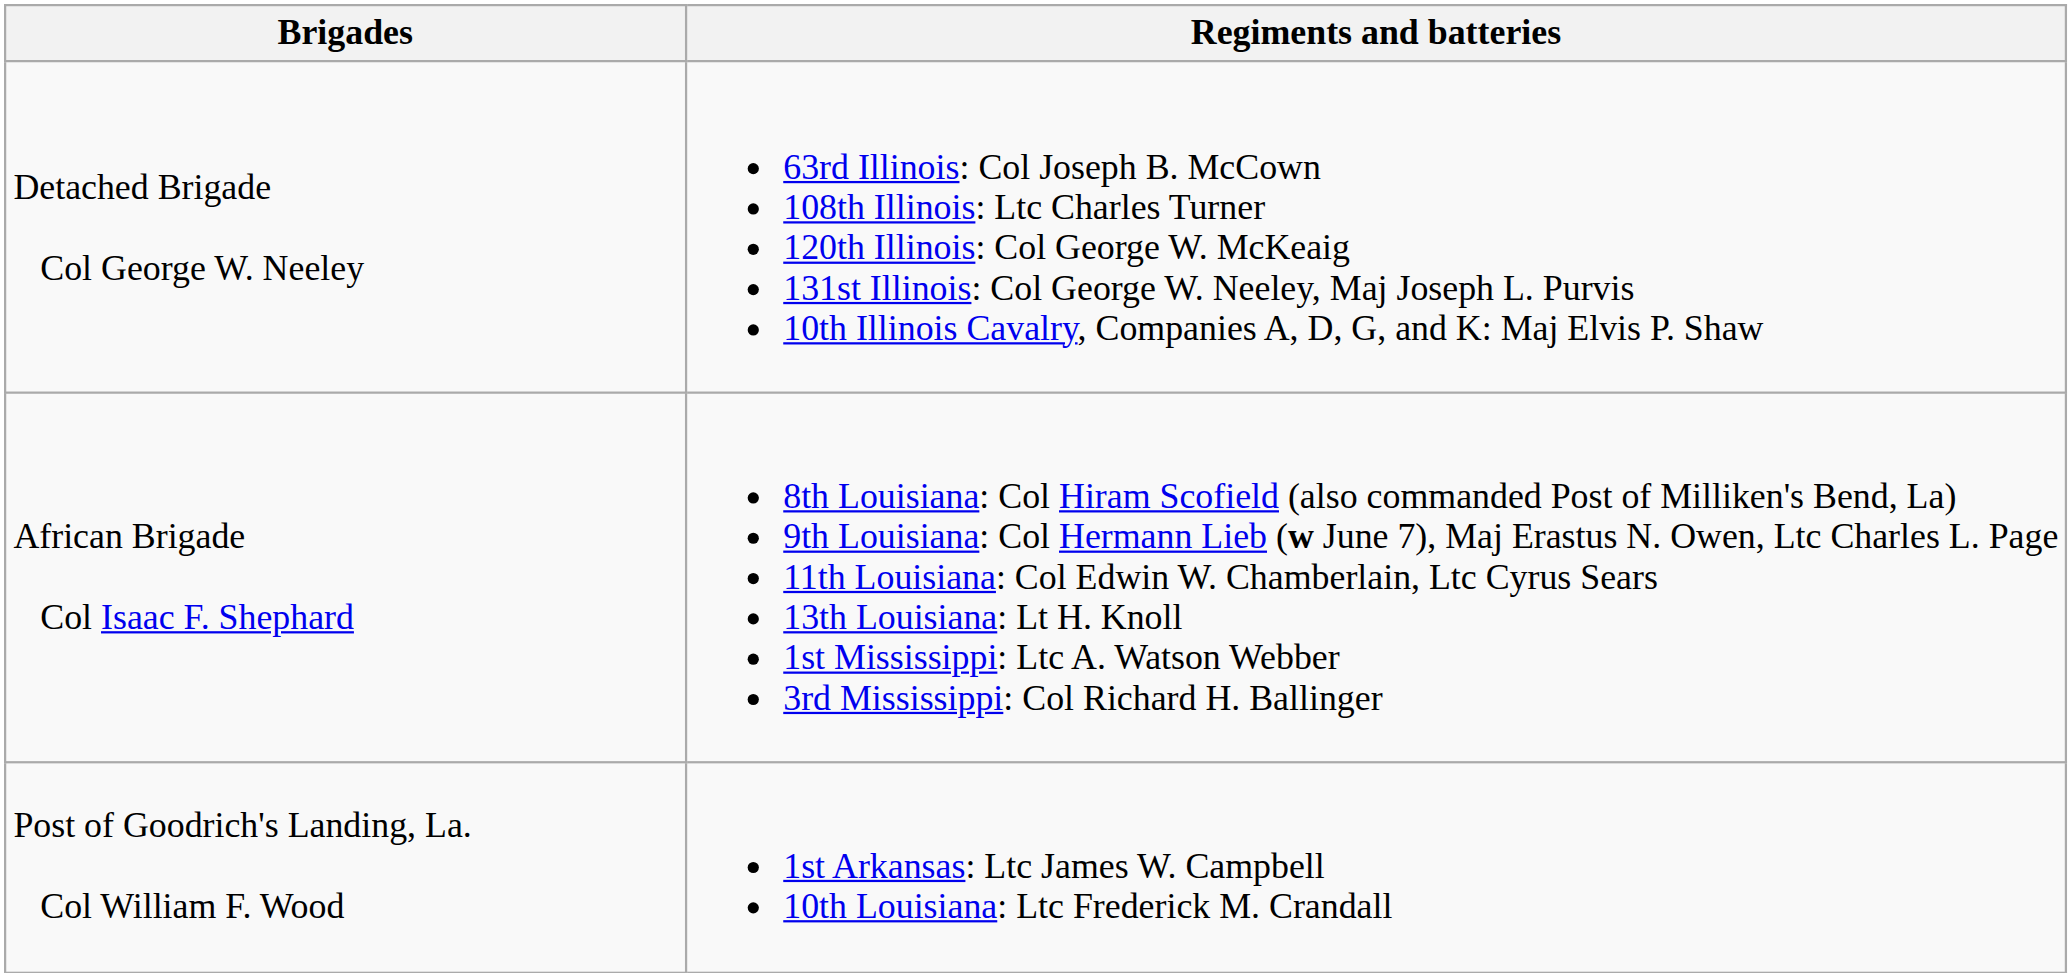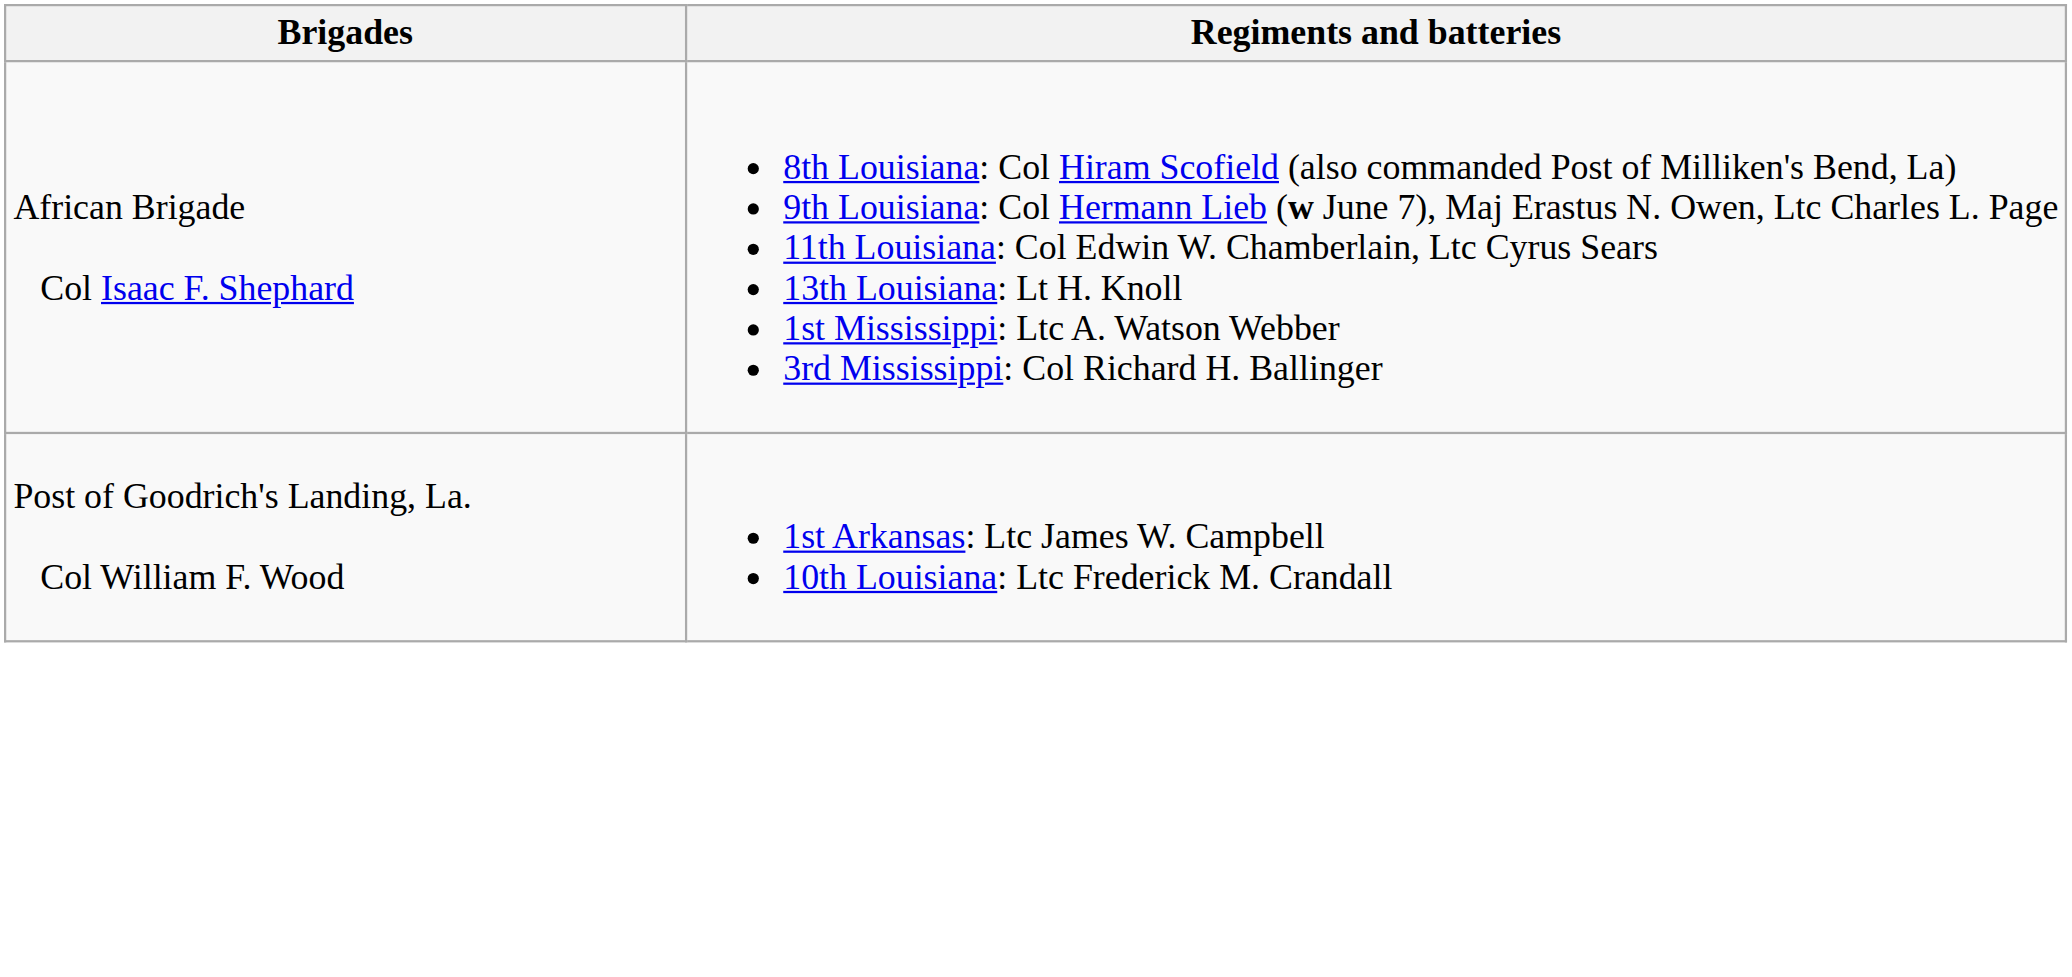- row: Detached Brigade Col George W. Neeley | 63rd Illinois: Col Joseph B. McCown 108th Illinois: Ltc Charles Turner 120th Illinois: Col George W. McKeaig 131st Illinois: Col George W. Neeley, Maj Joseph L. Purvis 10th Illinois Cavalry, Companies A, D, G, and K: Maj Elvis P. Shaw
